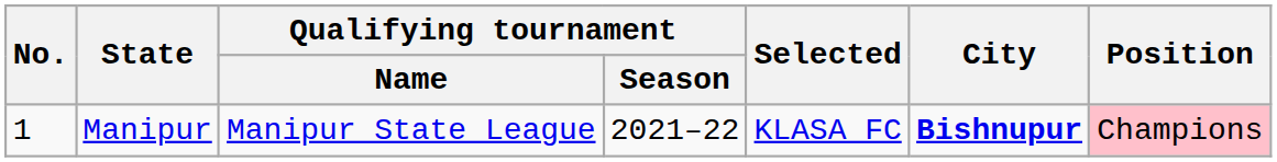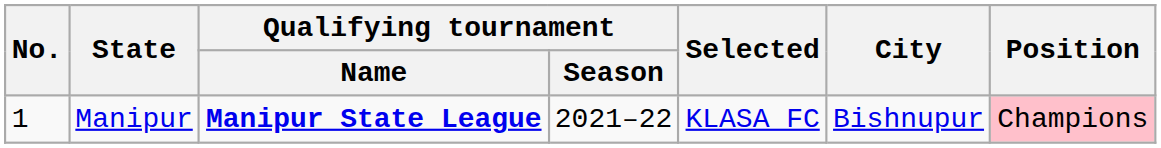Manipur | Qualifying tournament / Name: normal -> bold
Manipur | City: bold -> normal
